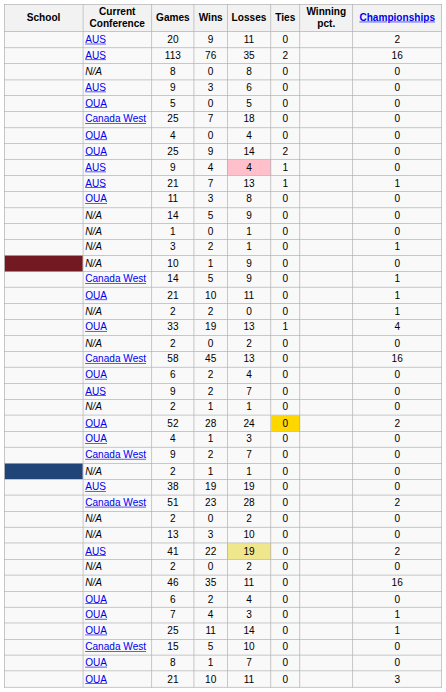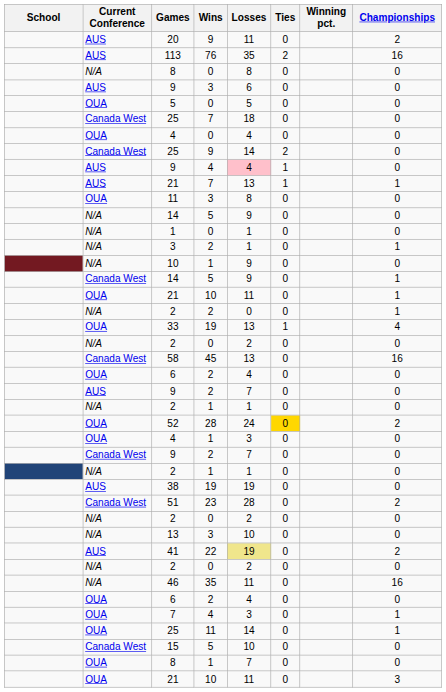25 / 9 | Current Conference: OUA -> Canada West
